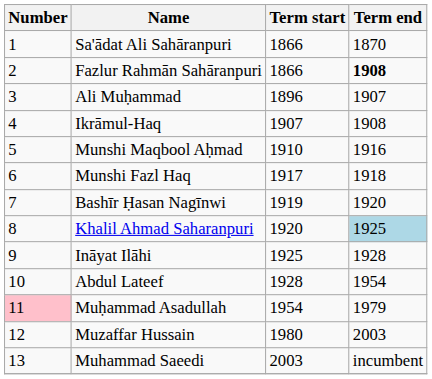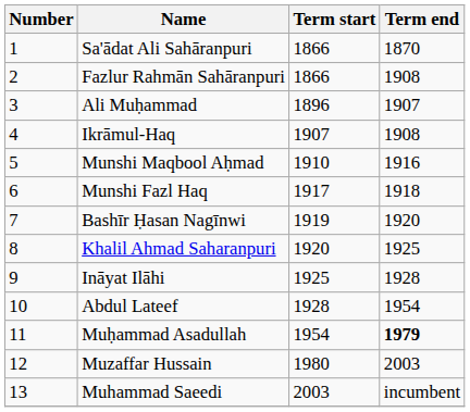Fazlur Rahmān Sahāranpuri | Term end: bold -> normal
Khalil Ahmad Saharanpuri | Term end: lightblue background -> no background
Muḥammad Asadullah | Number: pink background -> no background
Muḥammad Asadullah | Term end: normal -> bold
